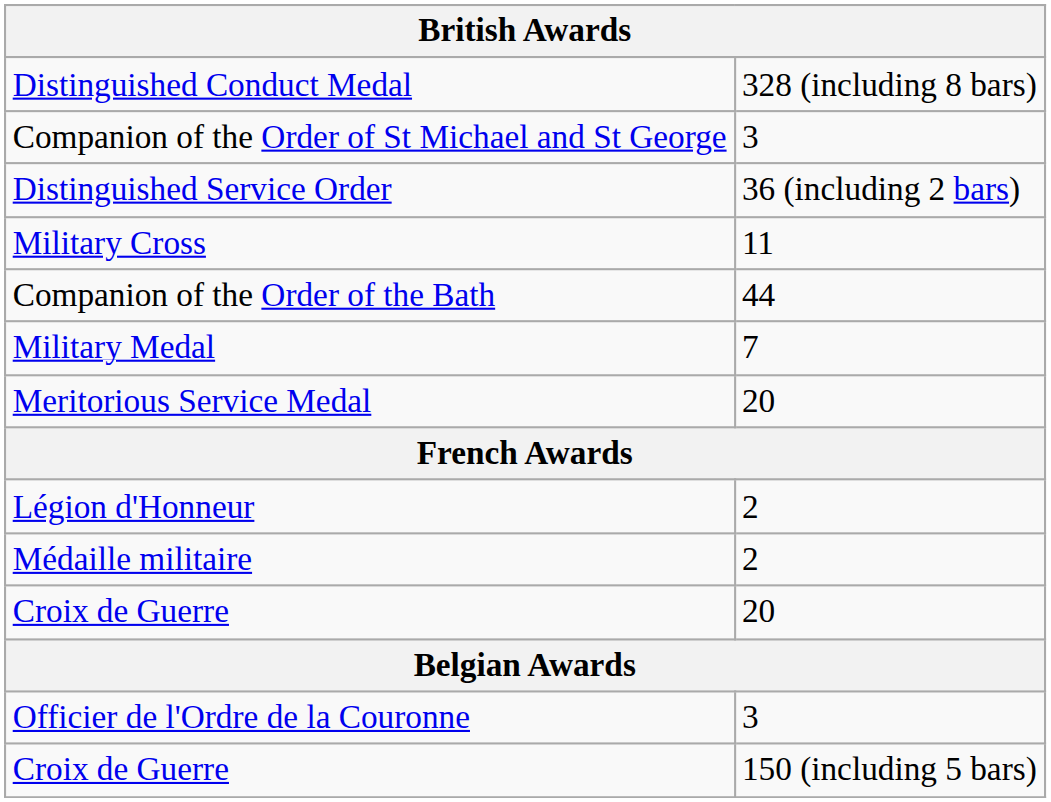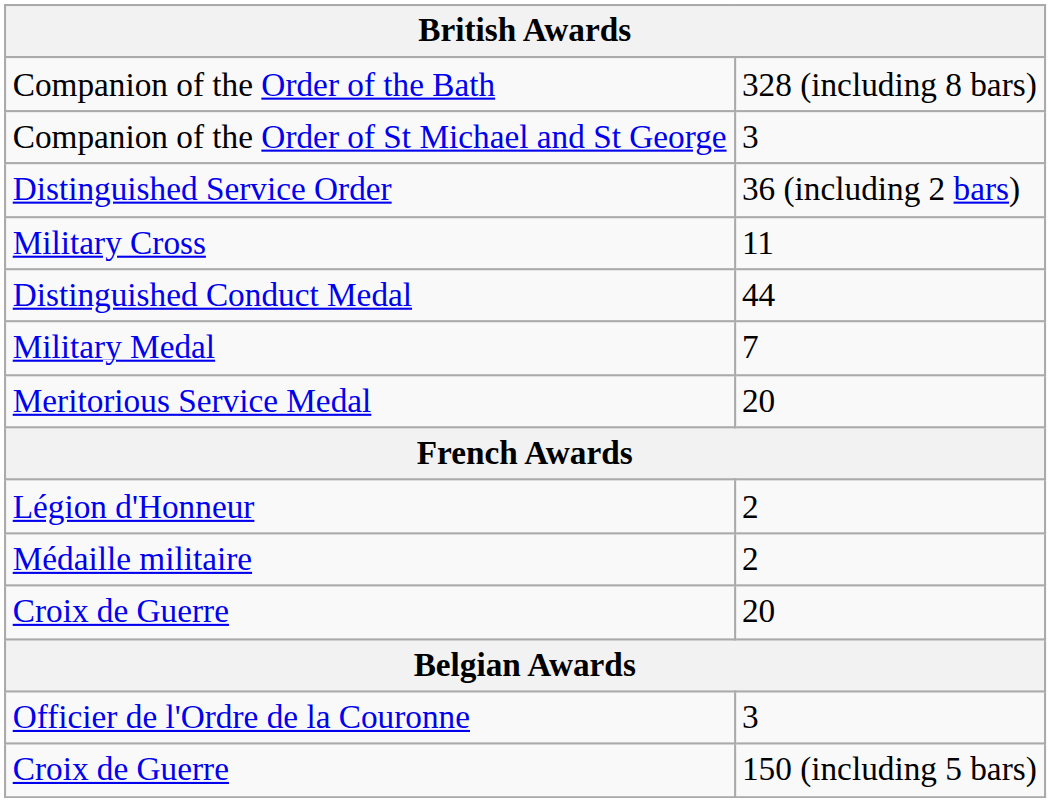row 2 | column 1: Distinguished Conduct Medal -> Companion of the Order of the Bath
row 6 | column 1: Companion of the Order of the Bath -> Distinguished Conduct Medal
